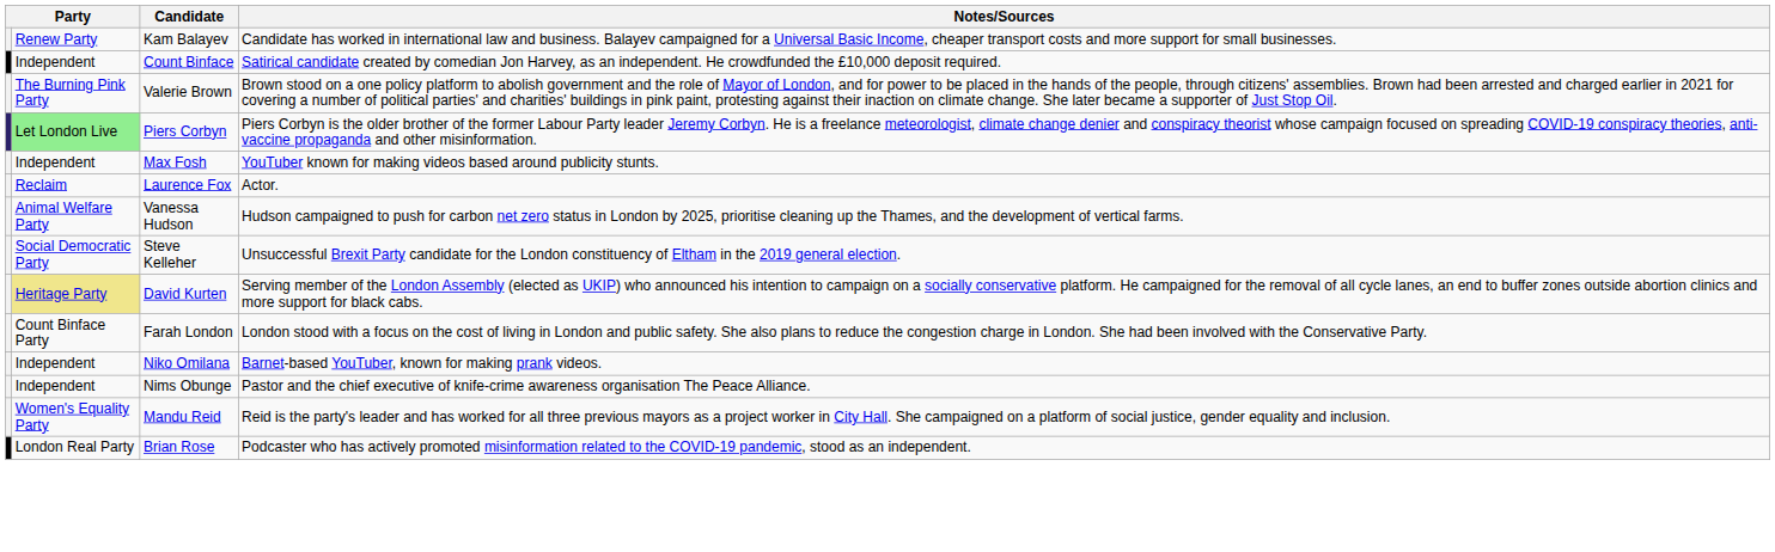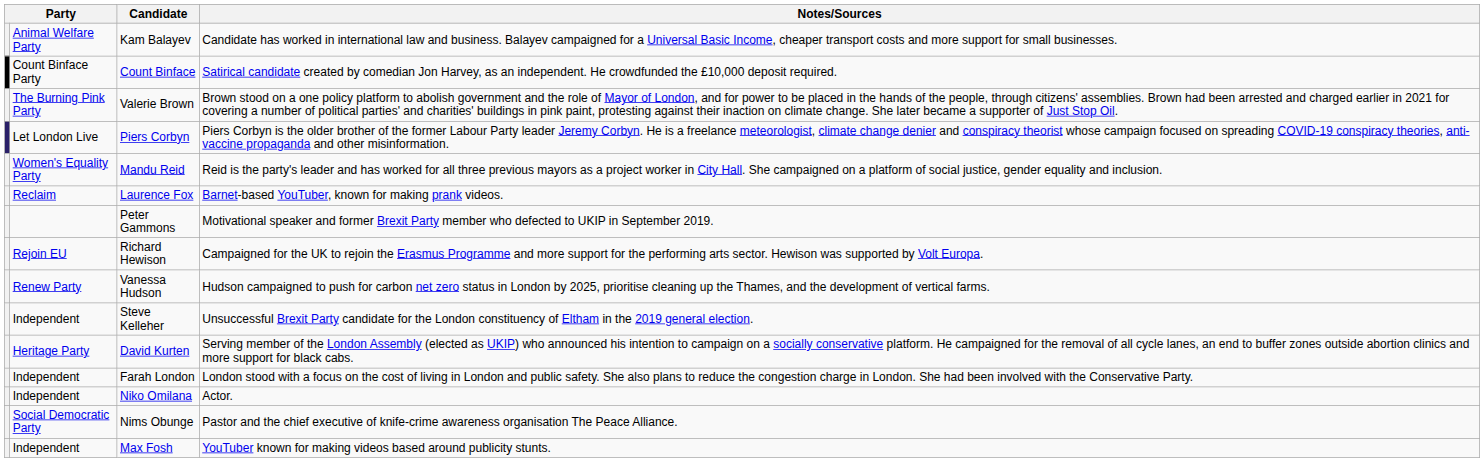Kam Balayev | column 2: Renew Party -> Animal Welfare Party
Count Binface | column 2: Independent -> Count Binface Party
Piers Corbyn | column 2: lightgreen background -> no background
rows swapped: Max Fosh <-> Mandu Reid
Laurence Fox | Notes/Sources: Actor. -> Barnet-based YouTuber, known for making prank videos.
+ row: Peter Gammons | Motivational speaker and former Brexit Party member who defected to UKIP in September 2019.
+ row: Rejoin EU | Richard Hewison | Campaigned for the UK to rejoin the Erasmus Programme and more support for the performing arts sector. Hewison was supported by Volt Europa.
Vanessa Hudson | column 2: Animal Welfare Party -> Renew Party
Steve Kelleher | column 2: Social Democratic Party -> Independent
David Kurten | column 2: khaki background -> no background
Farah London | column 2: Count Binface Party -> Independent
Niko Omilana | Notes/Sources: Barnet-based YouTuber, known for making prank videos. -> Actor.
Nims Obunge | column 2: Independent -> Social Democratic Party
- row: London Real Party | Brian Rose | Podcaster who has actively promoted misinformation related to the COVID-19 pandemic, stood as an independent.
